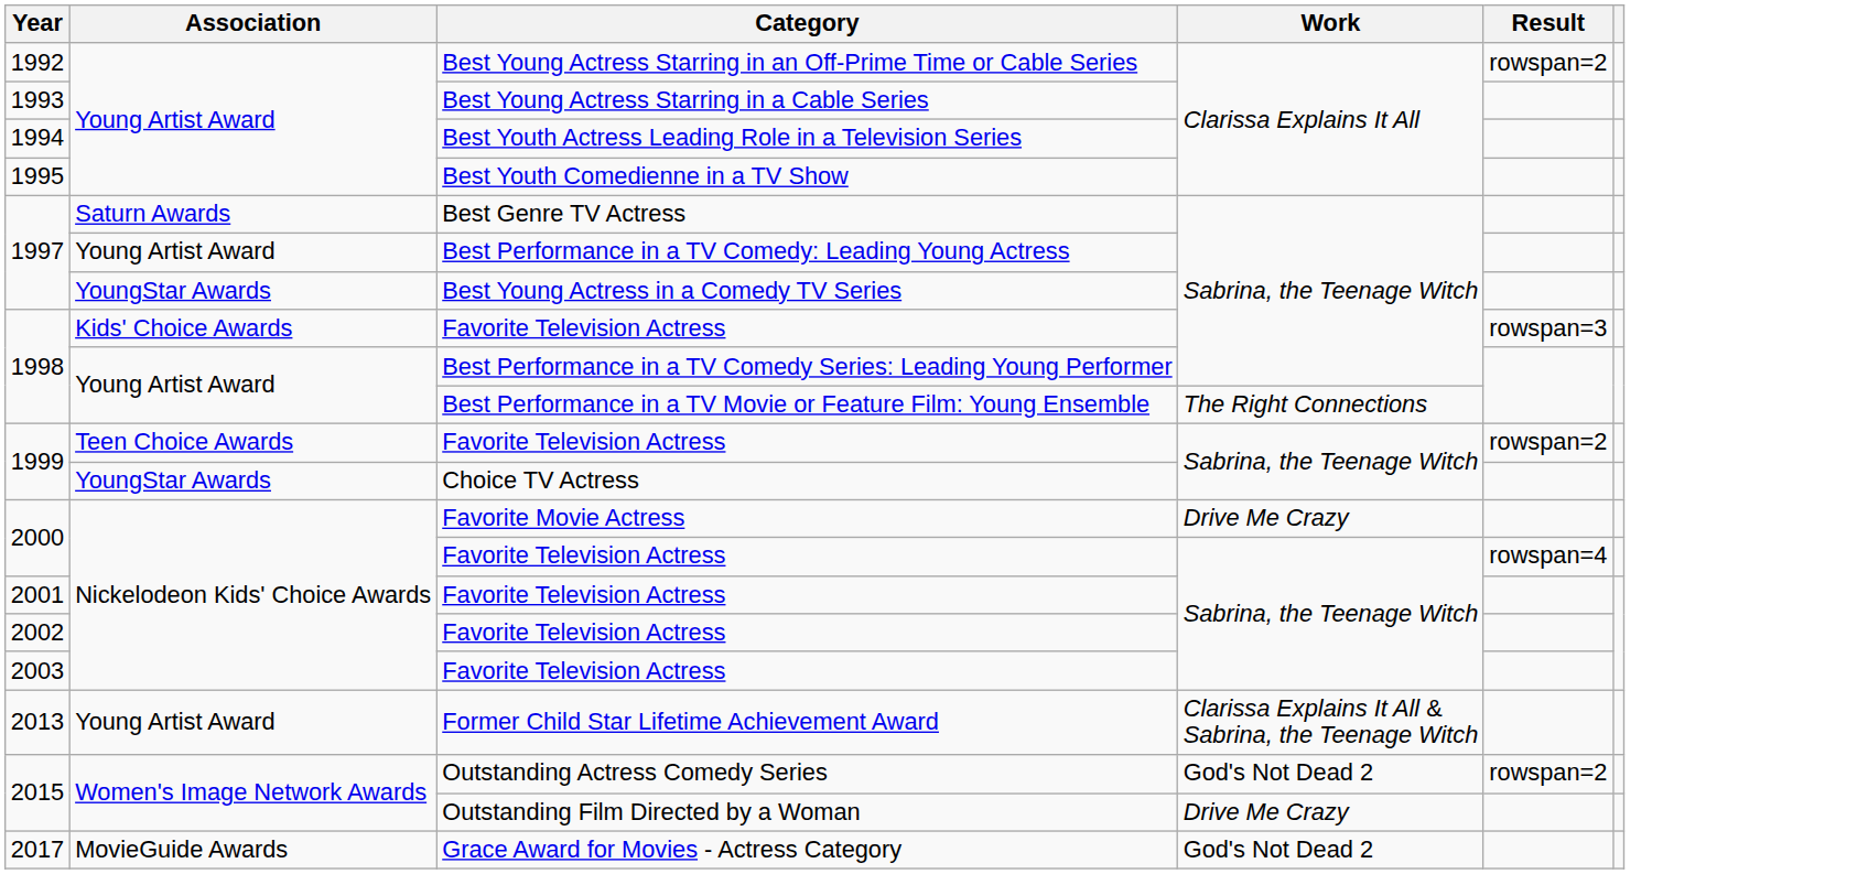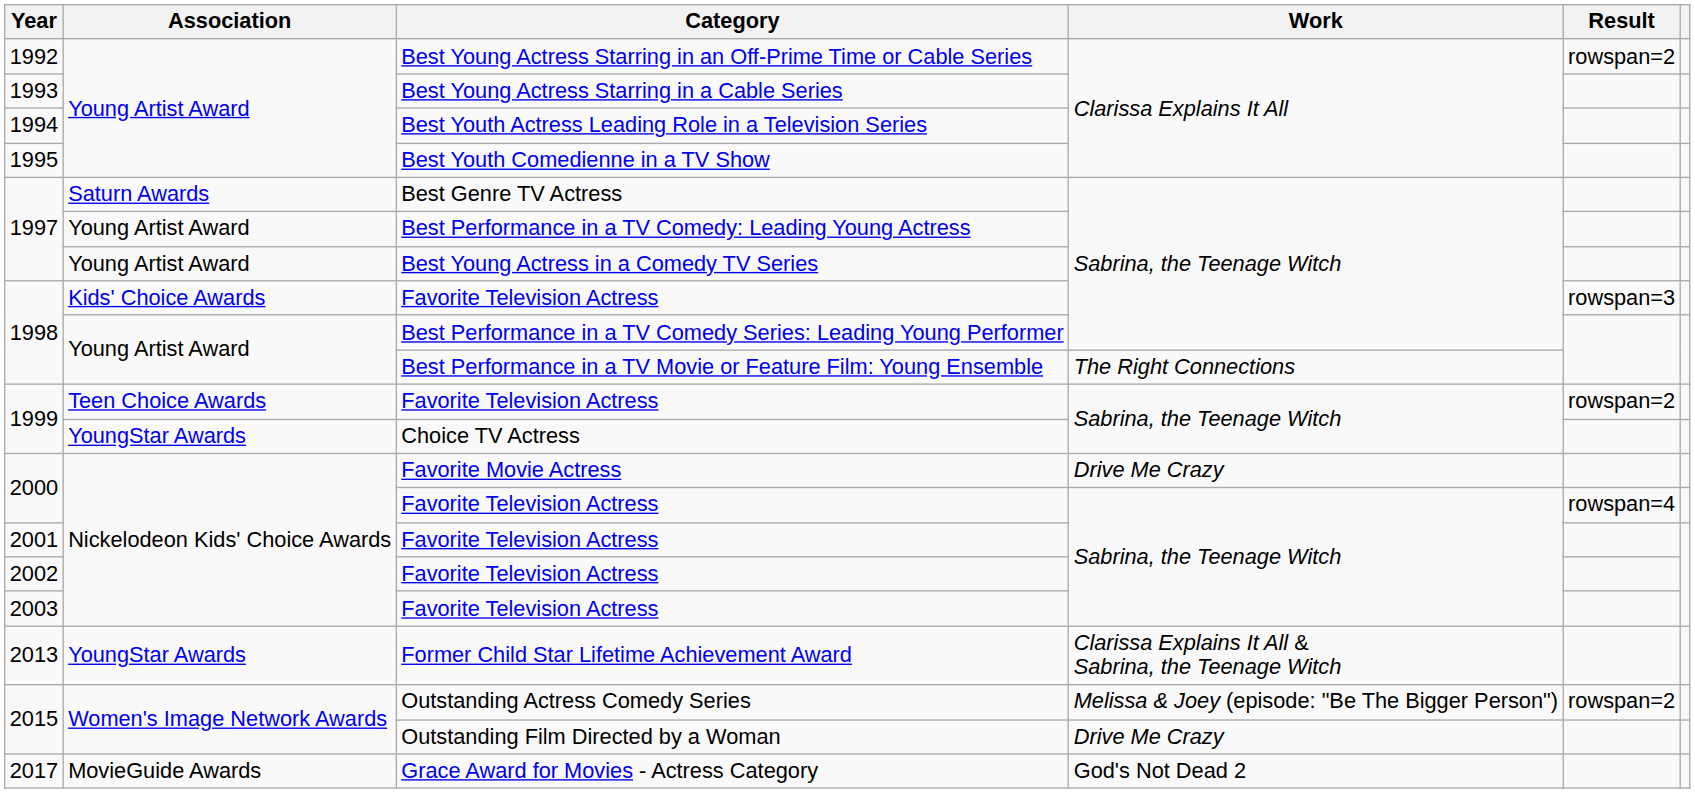Best Young Actress in a Comedy TV Series | Association: YoungStar Awards -> Young Artist Award
Former Child Star Lifetime Achievement Award | Association: Young Artist Award -> YoungStar Awards
Outstanding Actress Comedy Series | Work: God's Not Dead 2 -> Melissa & Joey (episode: "Be The Bigger Person")
